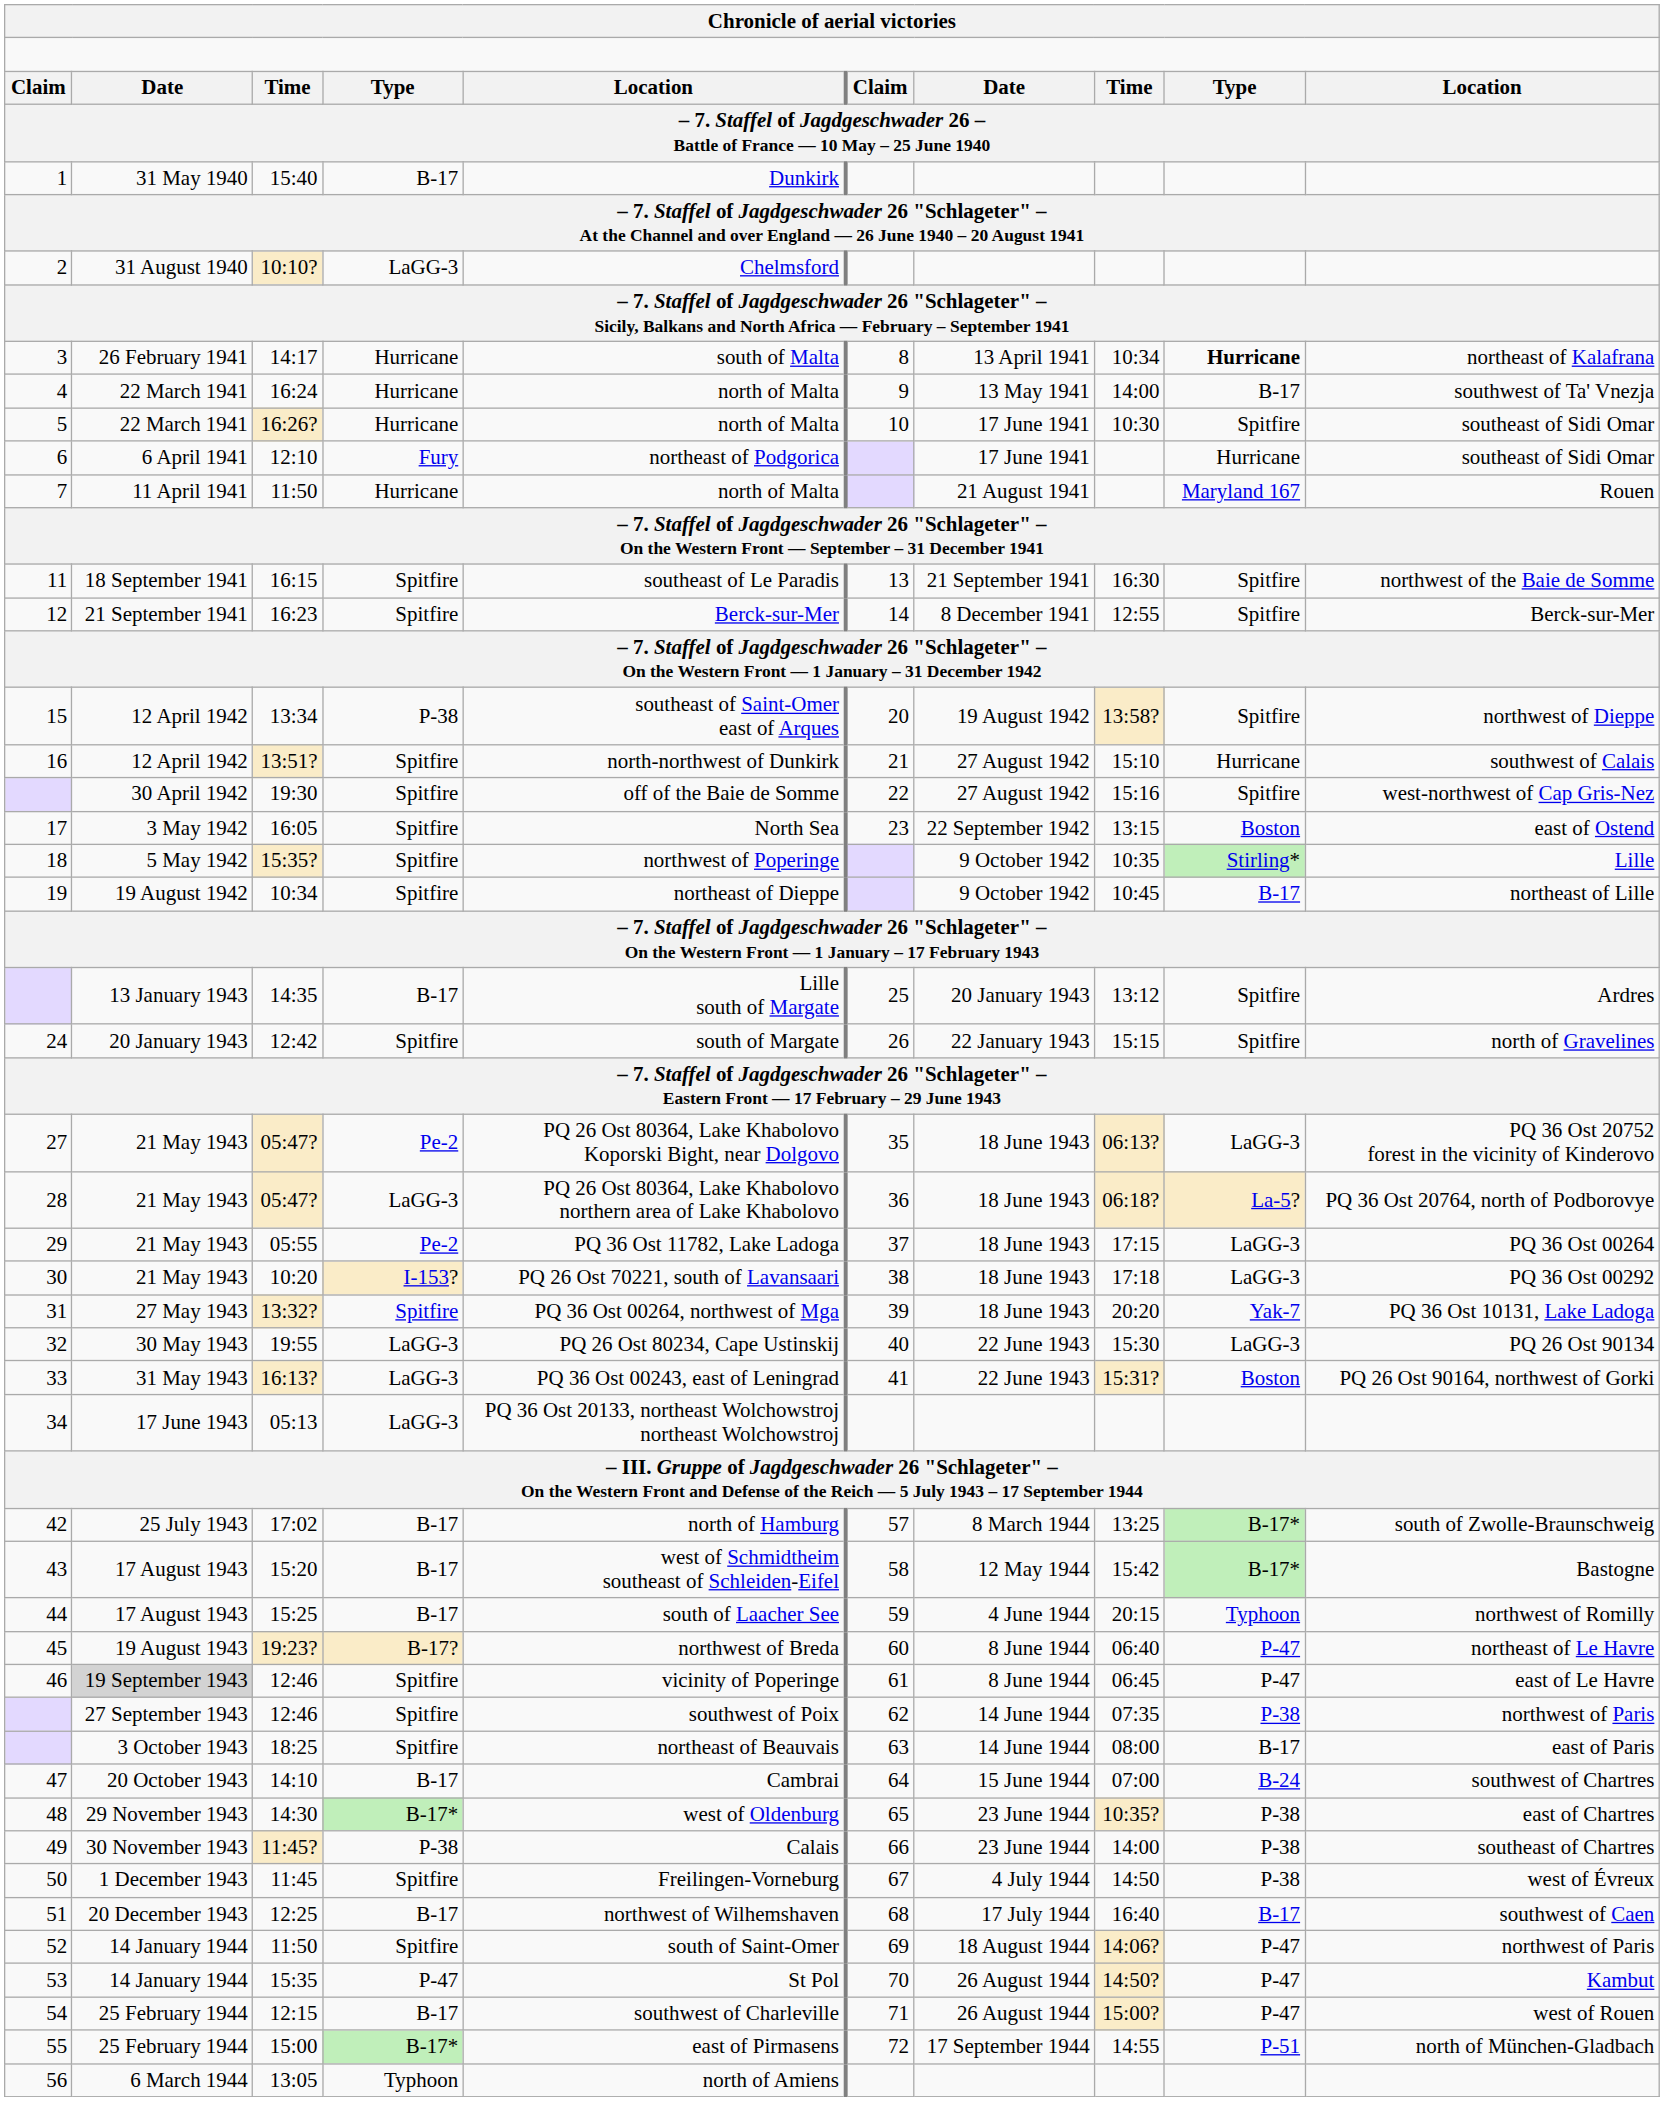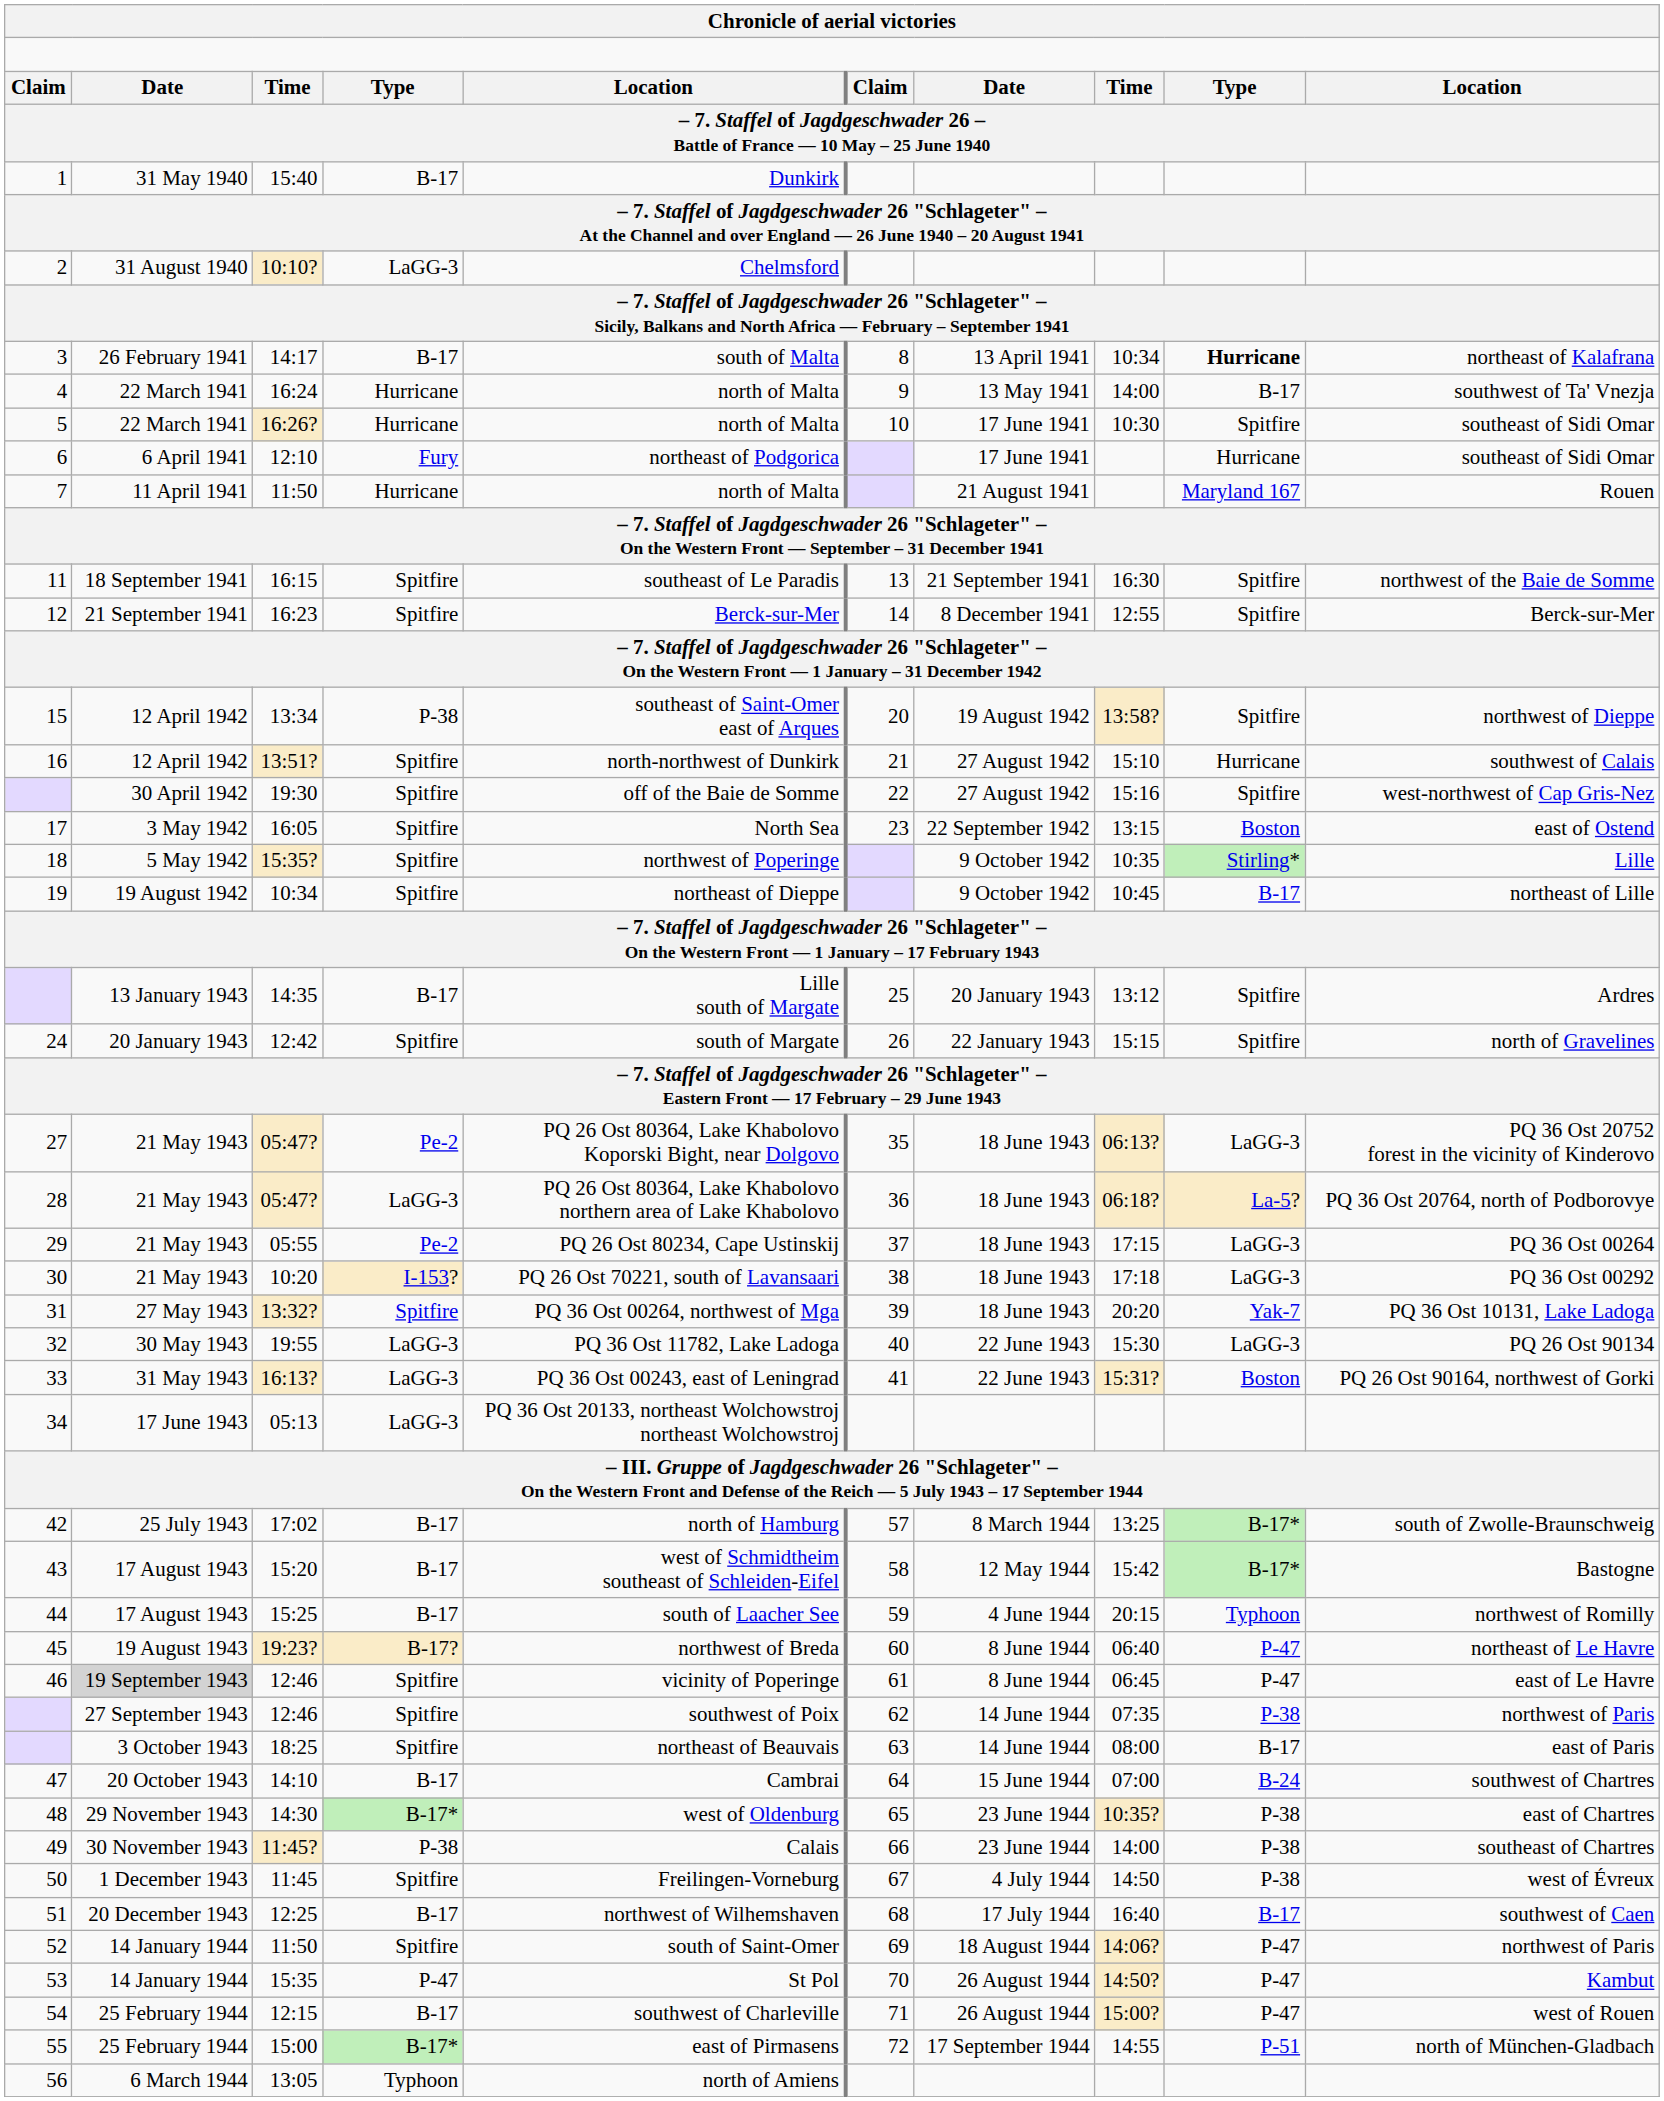14:17 | column 4: Hurricane -> B-17
05:55 | column 5: PQ 36 Ost 11782, Lake Ladoga -> PQ 26 Ost 80234, Cape Ustinskij
19:55 | column 5: PQ 26 Ost 80234, Cape Ustinskij -> PQ 36 Ost 11782, Lake Ladoga
